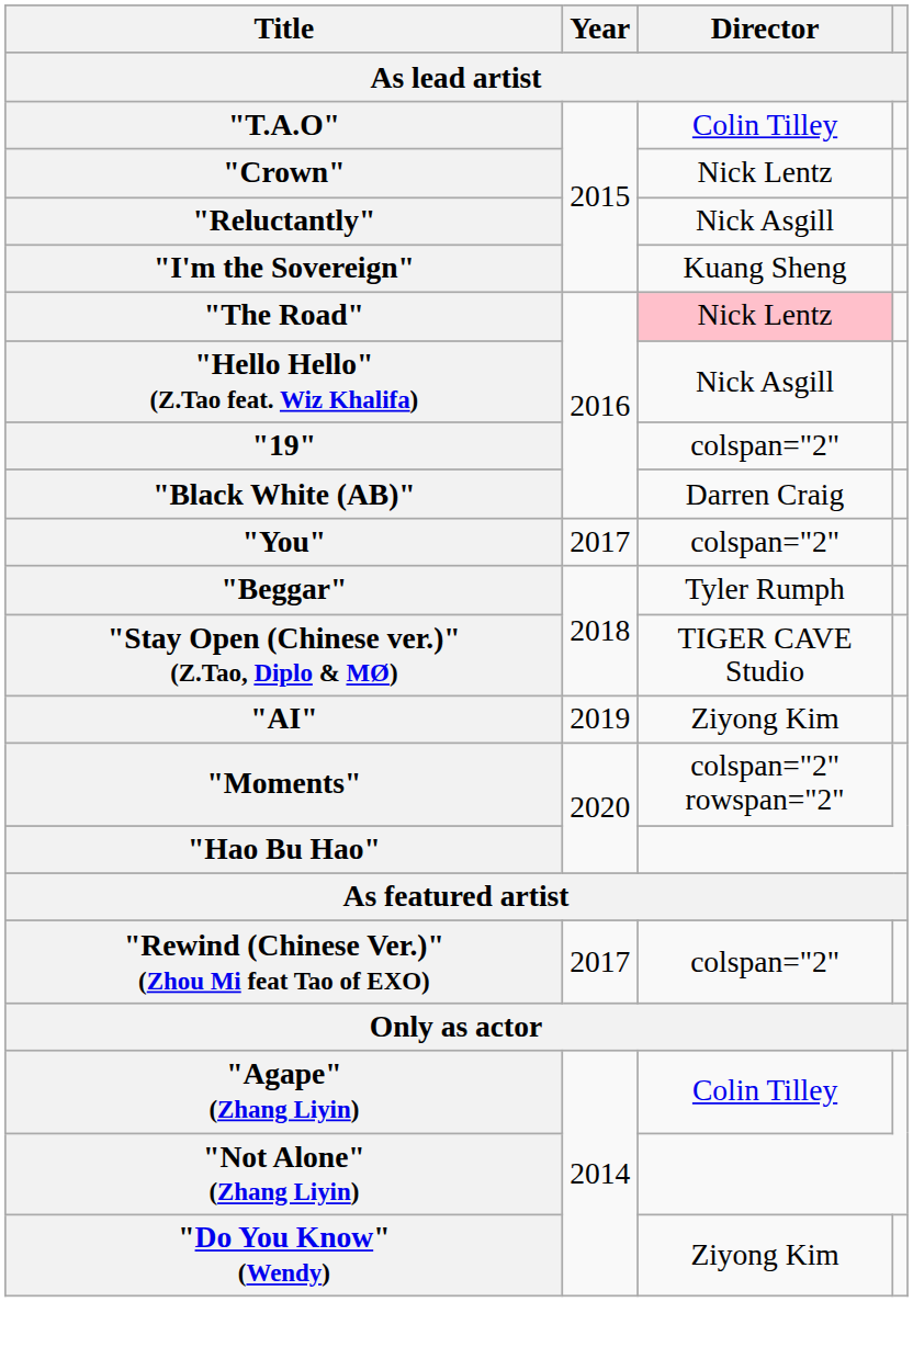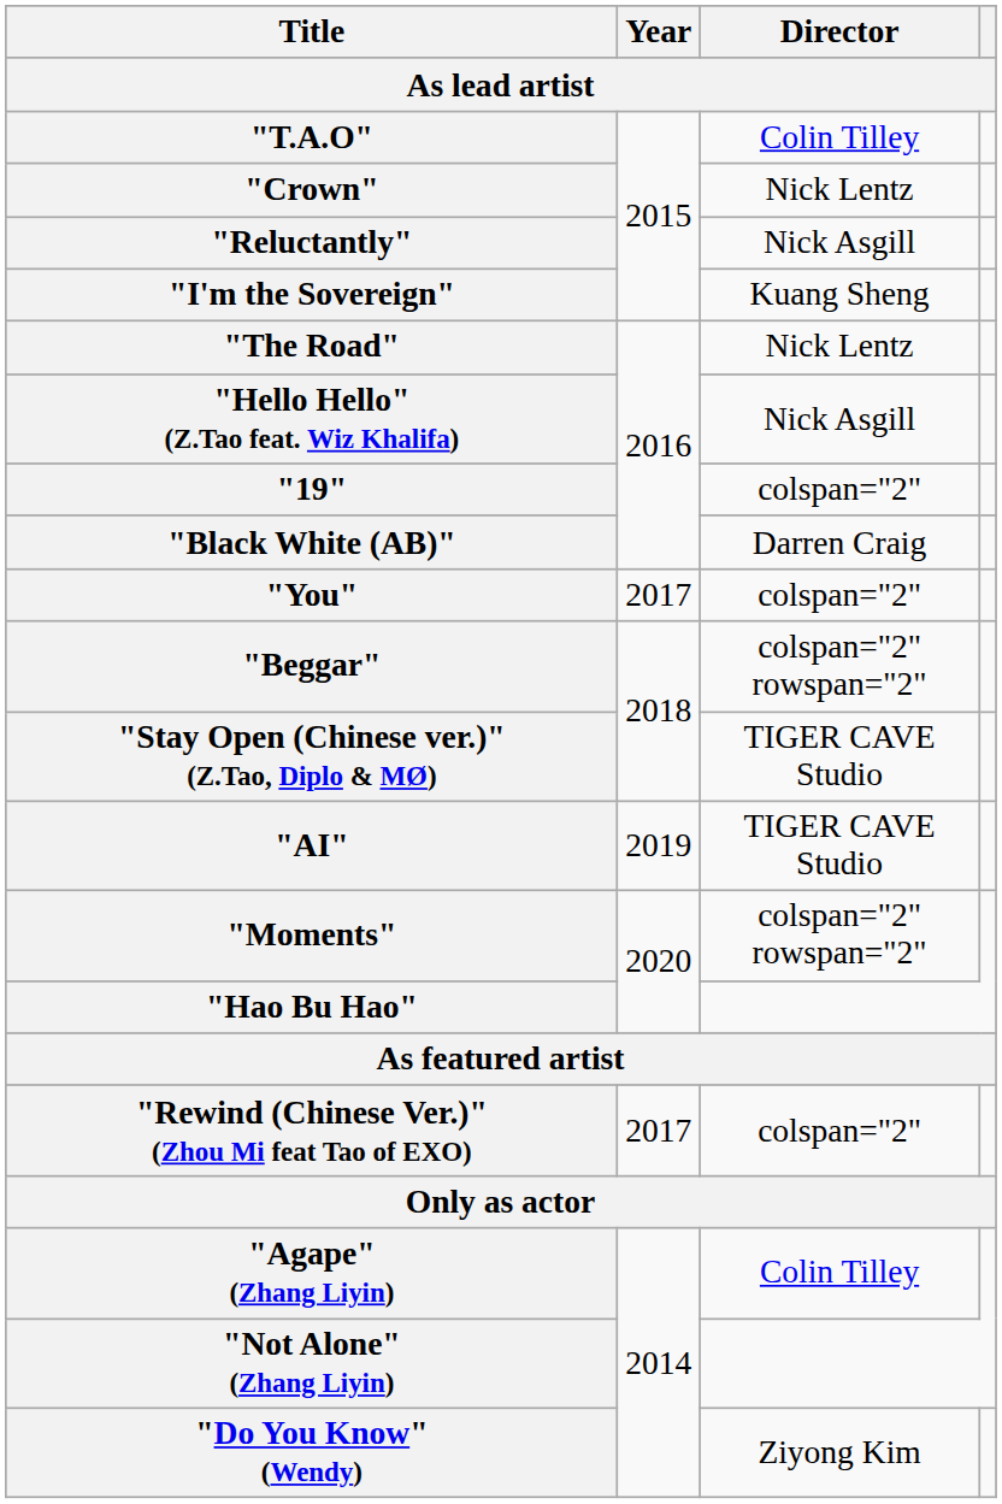"The Road" | Director: pink background -> no background
"Beggar" | Director: Tyler Rumph -> colspan="2" rowspan="2"
"AI" | Director: Ziyong Kim -> TIGER CAVE Studio
